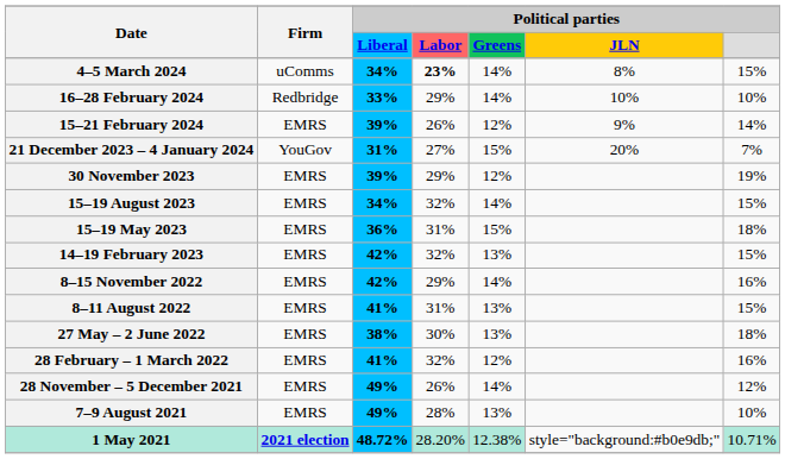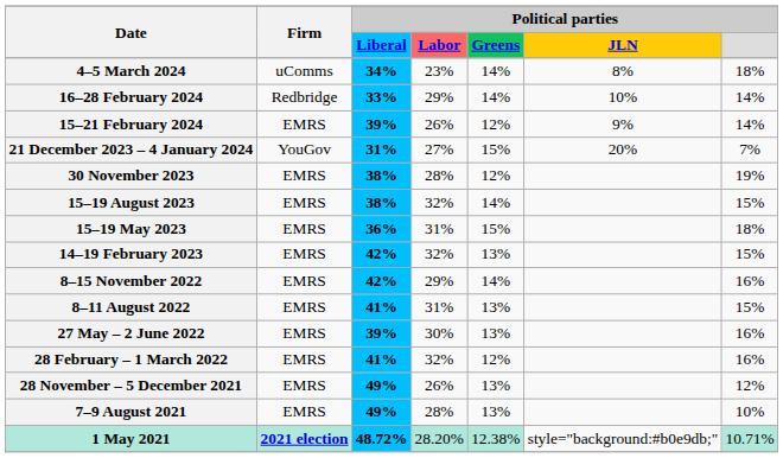4–5 March 2024 | Political parties / Labor: bold -> normal
4–5 March 2024 | column 7: 15% -> 18%
16–28 February 2024 | column 7: 10% -> 14%
30 November 2023 | Political parties / Liberal: 39% -> 38%
30 November 2023 | Political parties / Labor: 29% -> 28%
15–19 August 2023 | Political parties / Liberal: 34% -> 38%
27 May – 2 June 2022 | Political parties / Liberal: 38% -> 39%
27 May – 2 June 2022 | column 7: 18% -> 16%
28 November – 5 December 2021 | Political parties / Greens: 14% -> 13%
